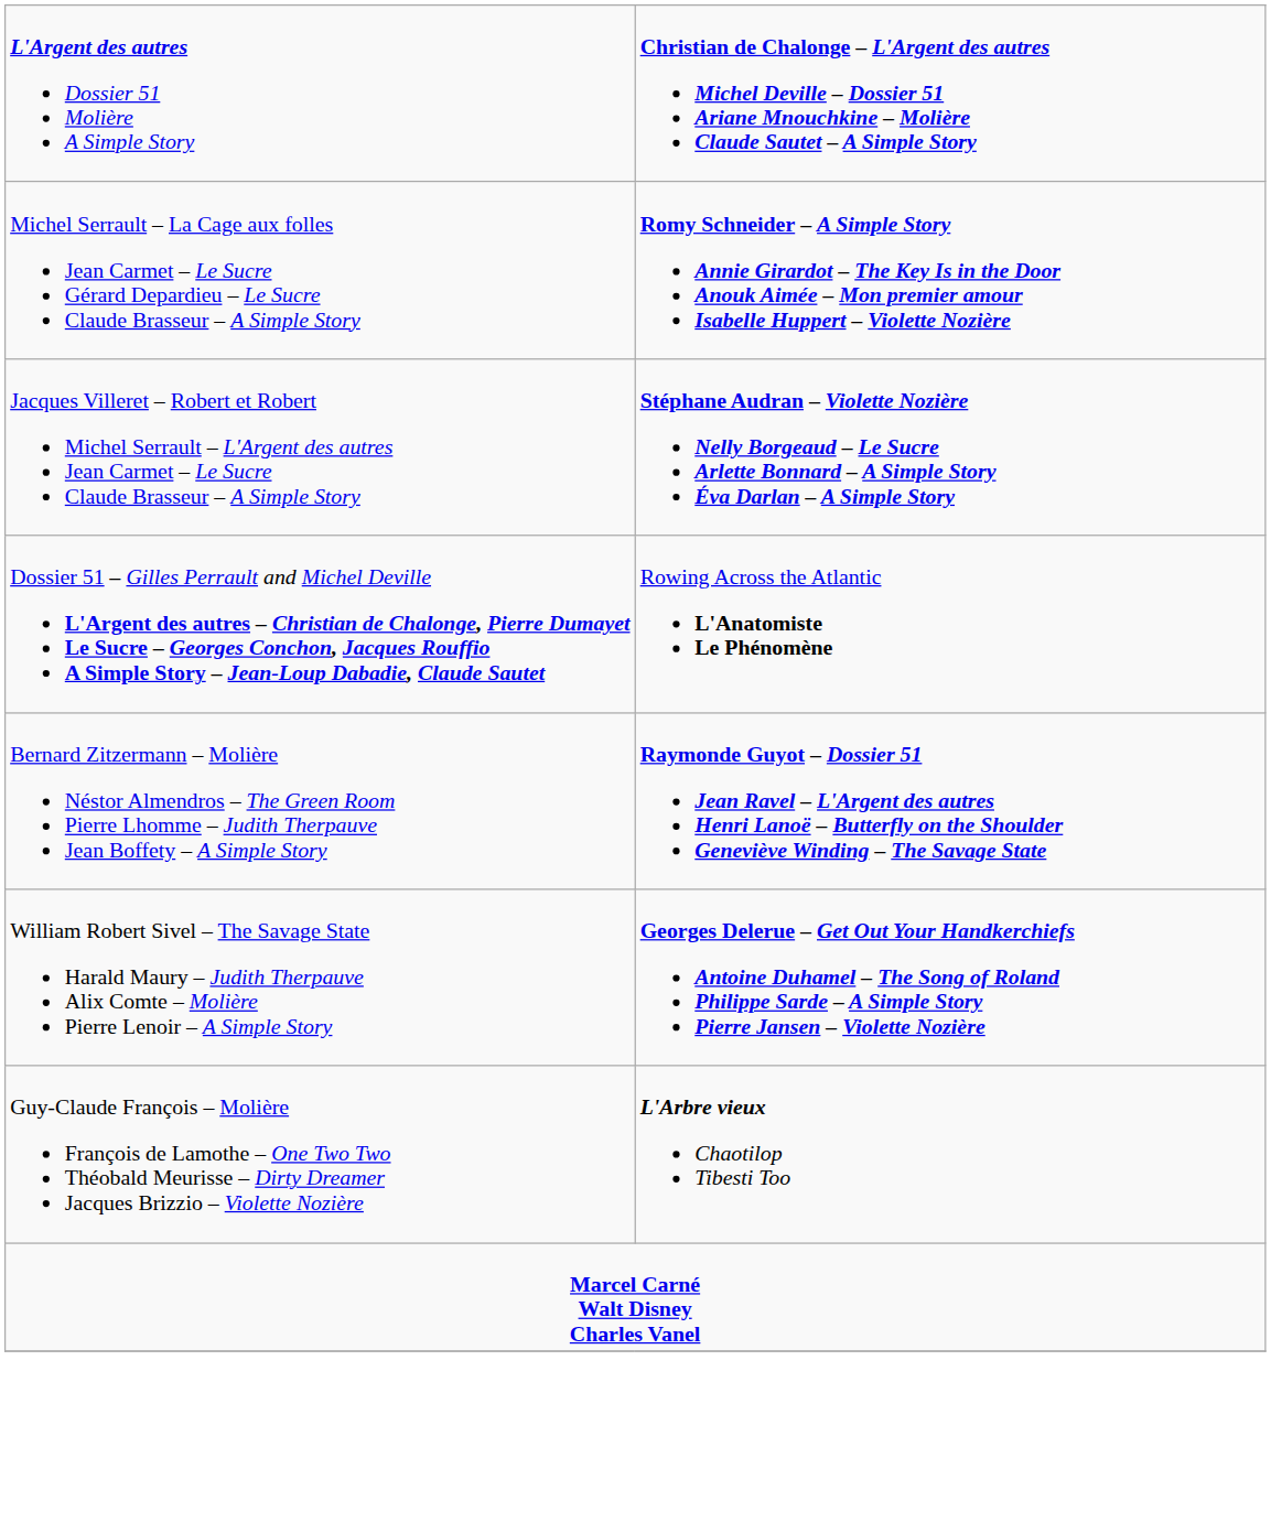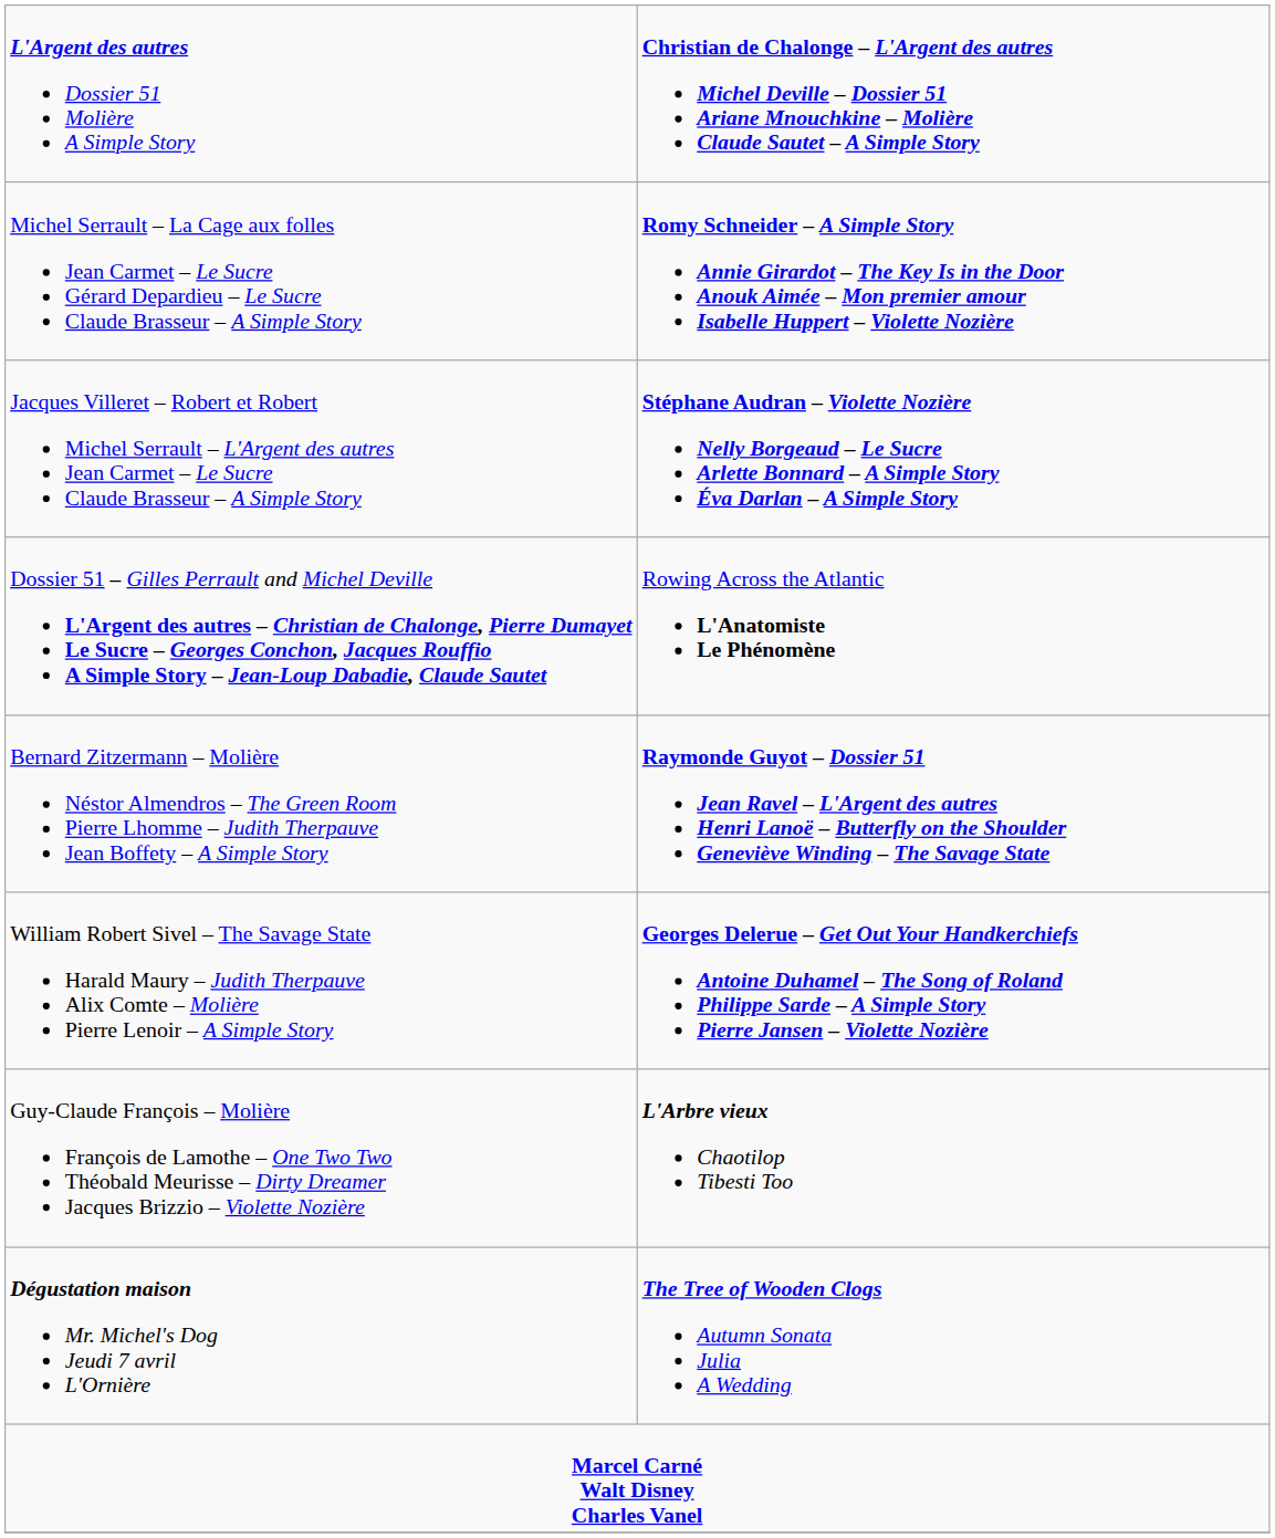+ row: Dégustation maison Mr. Michel's Dog Jeudi 7 avril L'Ornière | The Tree of Wooden Clogs Autumn Sonata Julia A Wedding
